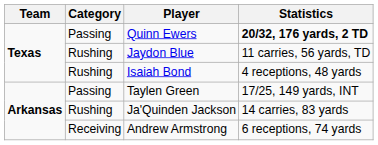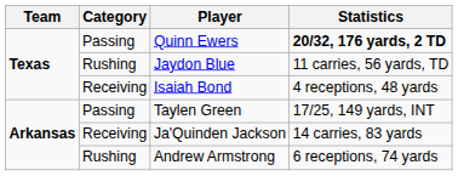Isaiah Bond | Category: Rushing -> Receiving
Ja'Quinden Jackson | Category: Rushing -> Receiving
Andrew Armstrong | Category: Receiving -> Rushing
